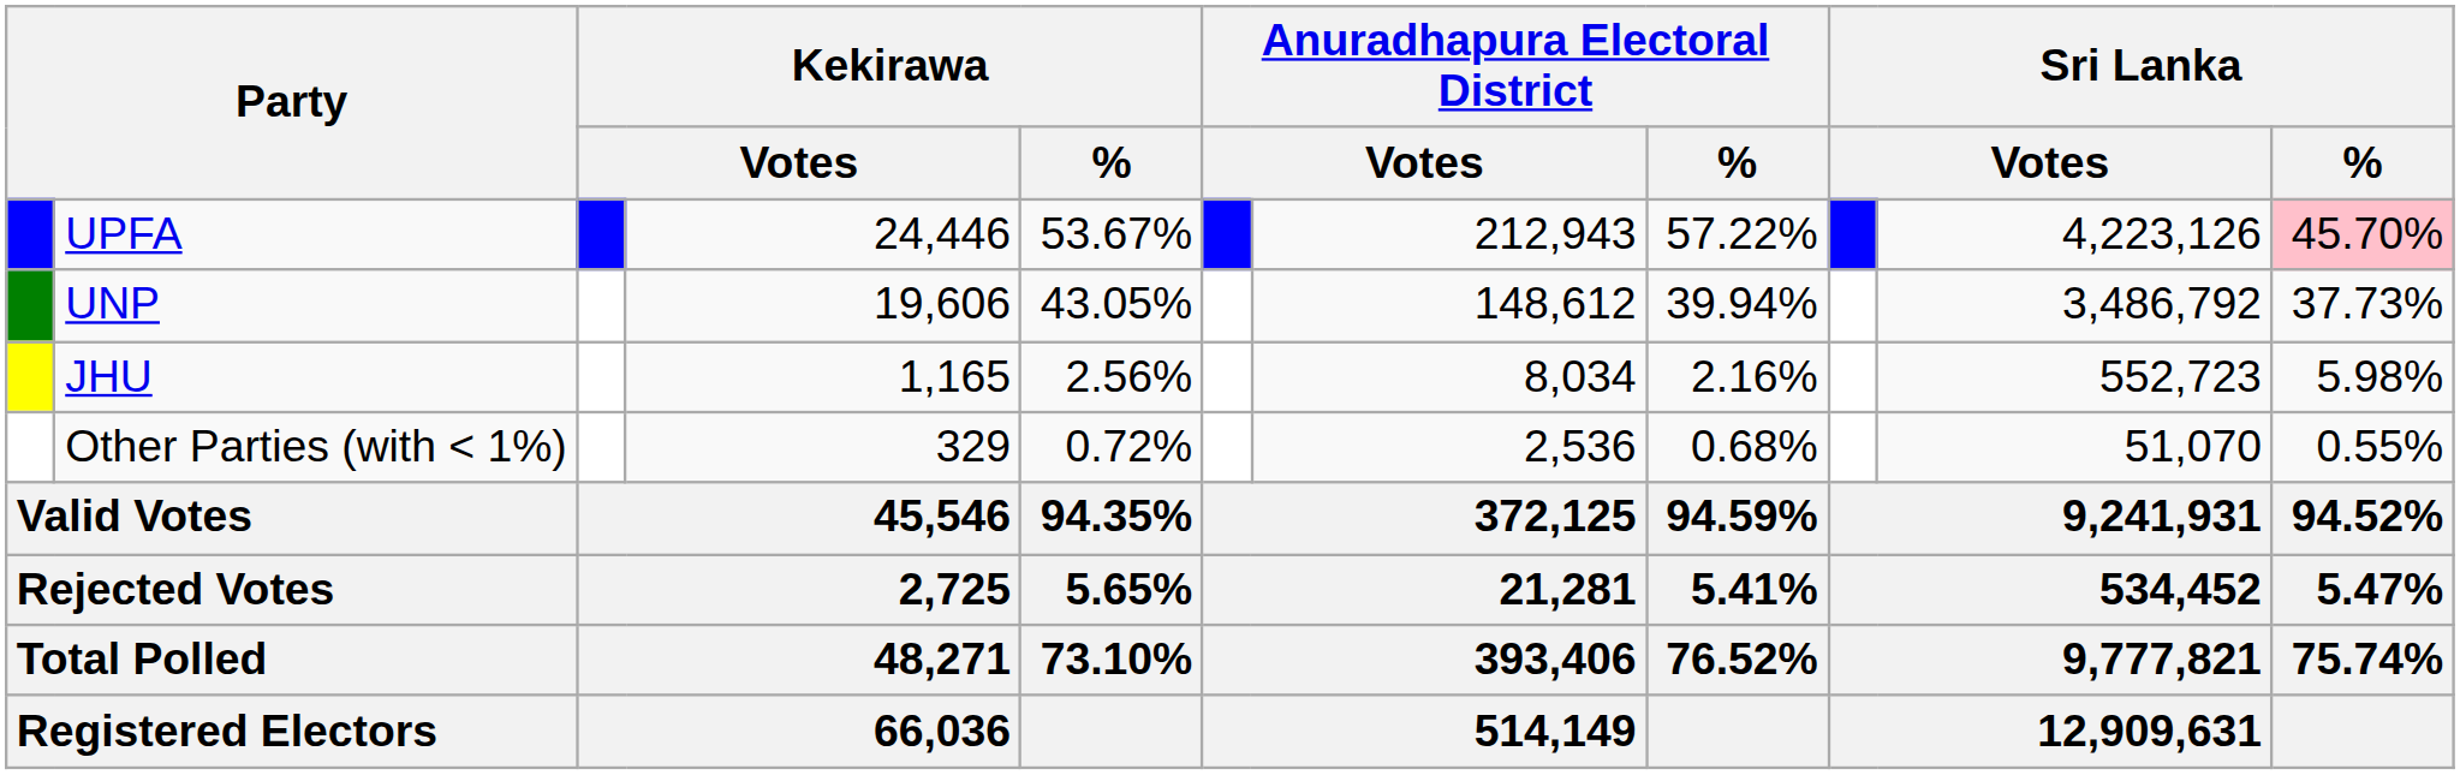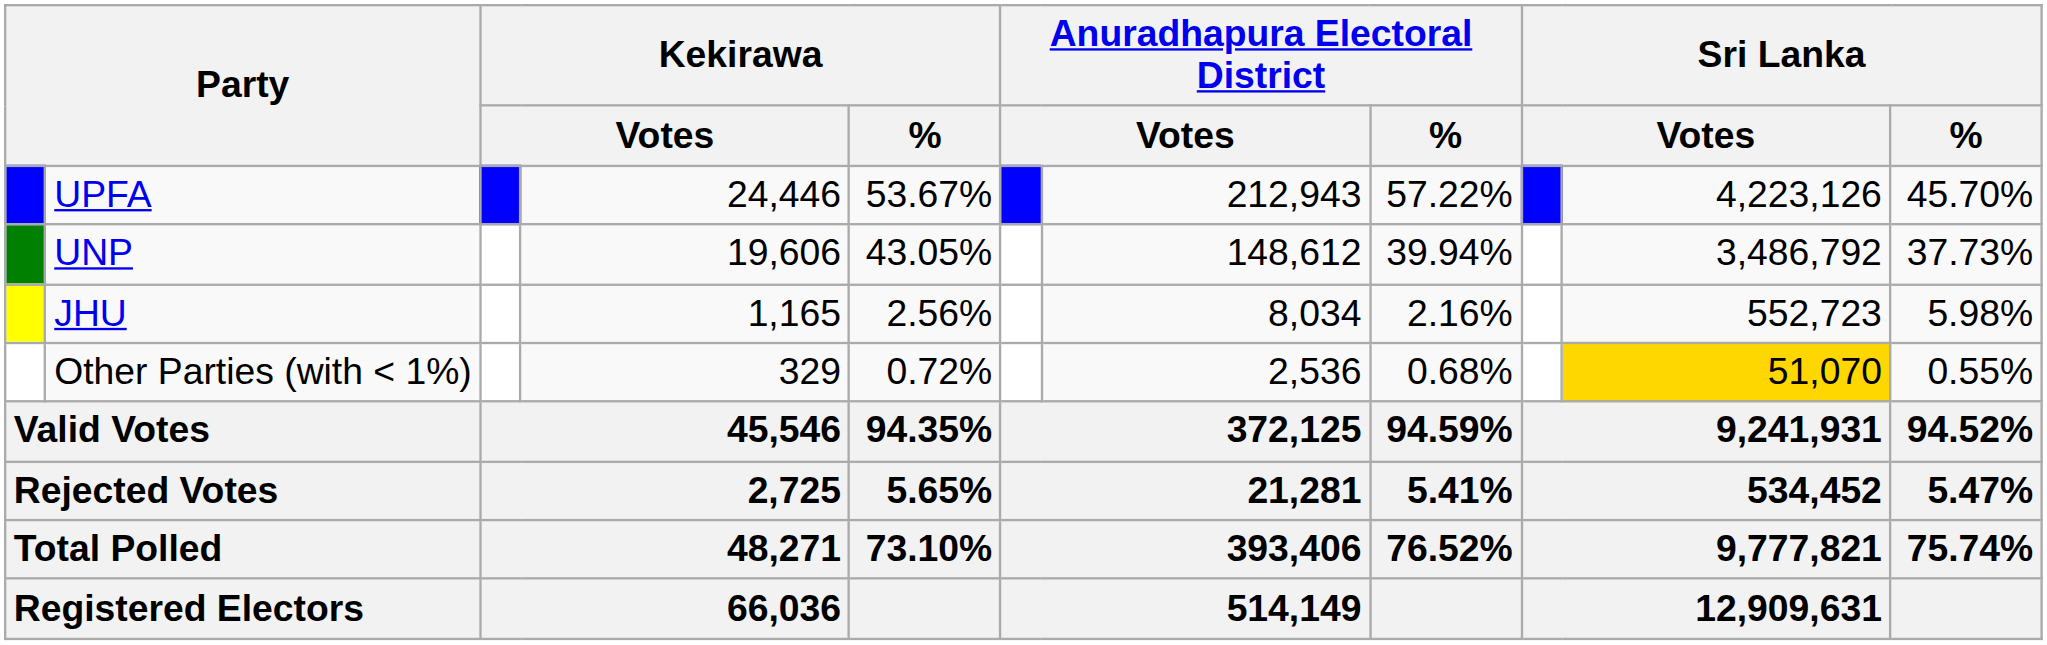UPFA | Sri Lanka / %: pink background -> no background
Other Parties (with < 1%) | column 10: no background -> gold background
